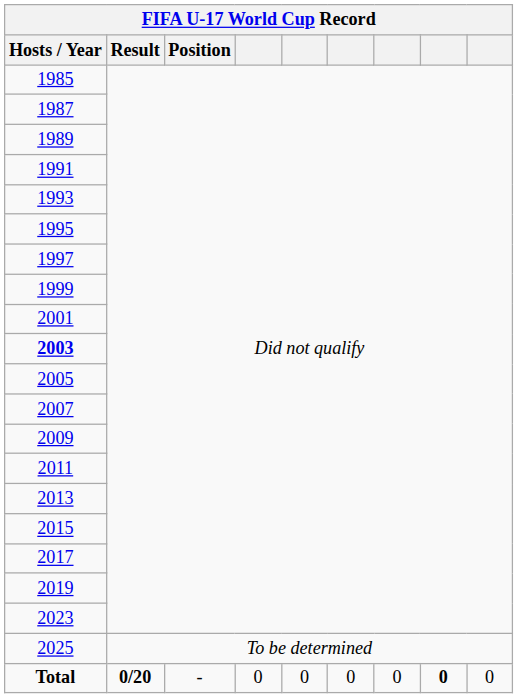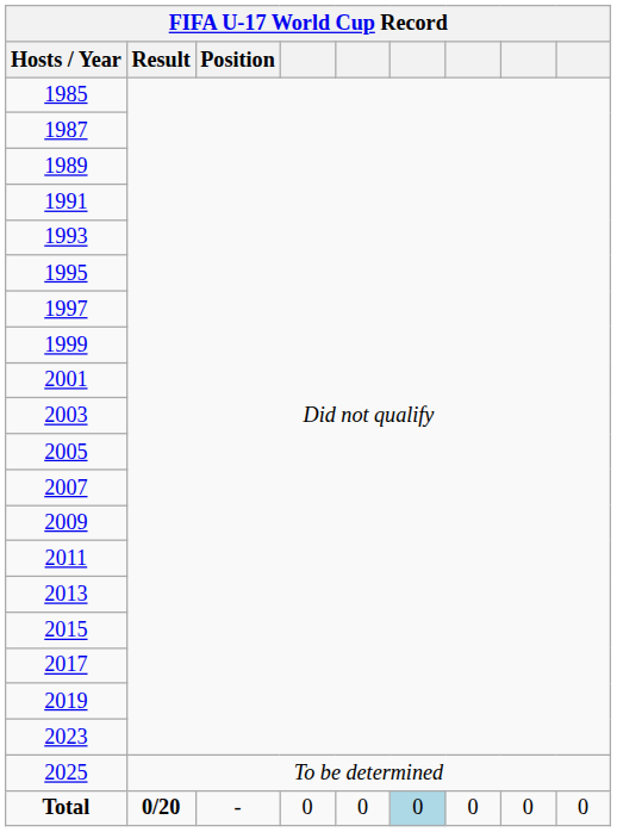2003 | Hosts / Year: bold -> normal
Total | column 6: no background -> lightblue background
Total | column 8: bold -> normal
